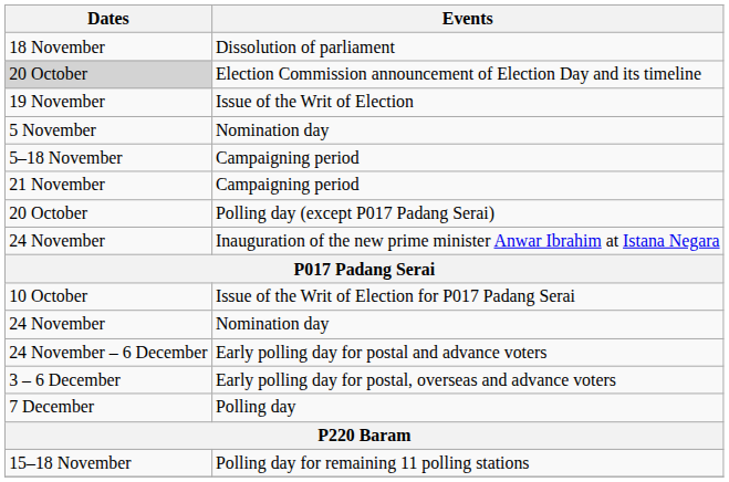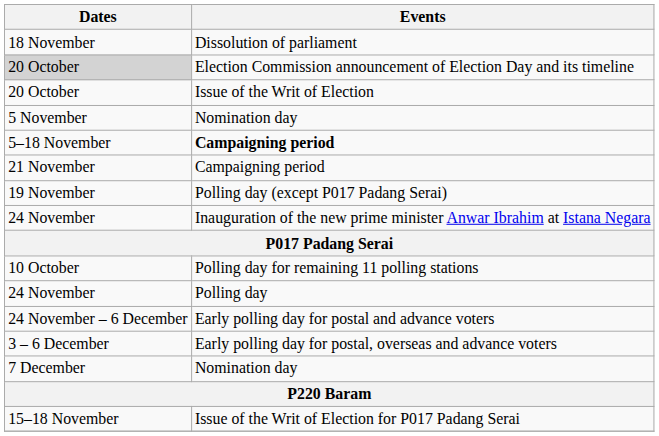row 4 | Dates: 19 November -> 20 October
row 6 | Events: normal -> bold
row 8 | Dates: 20 October -> 19 November
row 11 | Events: Issue of the Writ of Election for P017 Padang Serai -> Polling day for remaining 11 polling stations
row 12 | Events: Nomination day -> Polling day
row 15 | Events: Polling day -> Nomination day
row 17 | Events: Polling day for remaining 11 polling stations -> Issue of the Writ of Election for P017 Padang Serai
